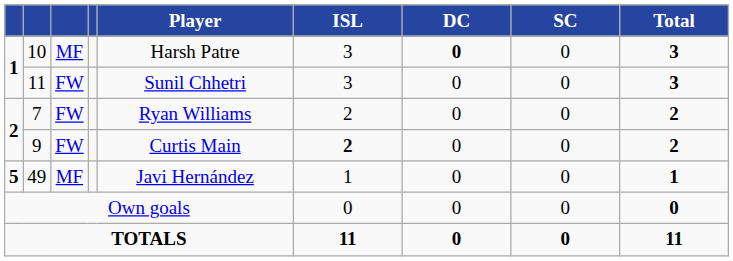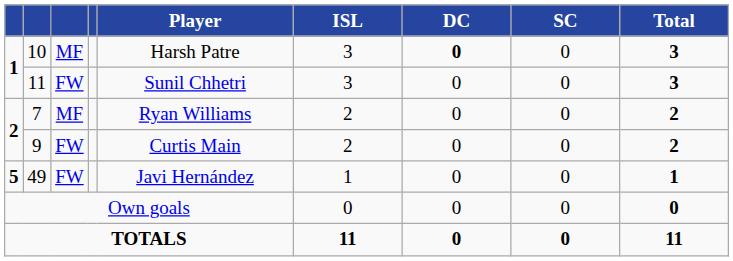7 | column 3: FW -> MF
9 | ISL: bold -> normal
49 | column 3: MF -> FW
